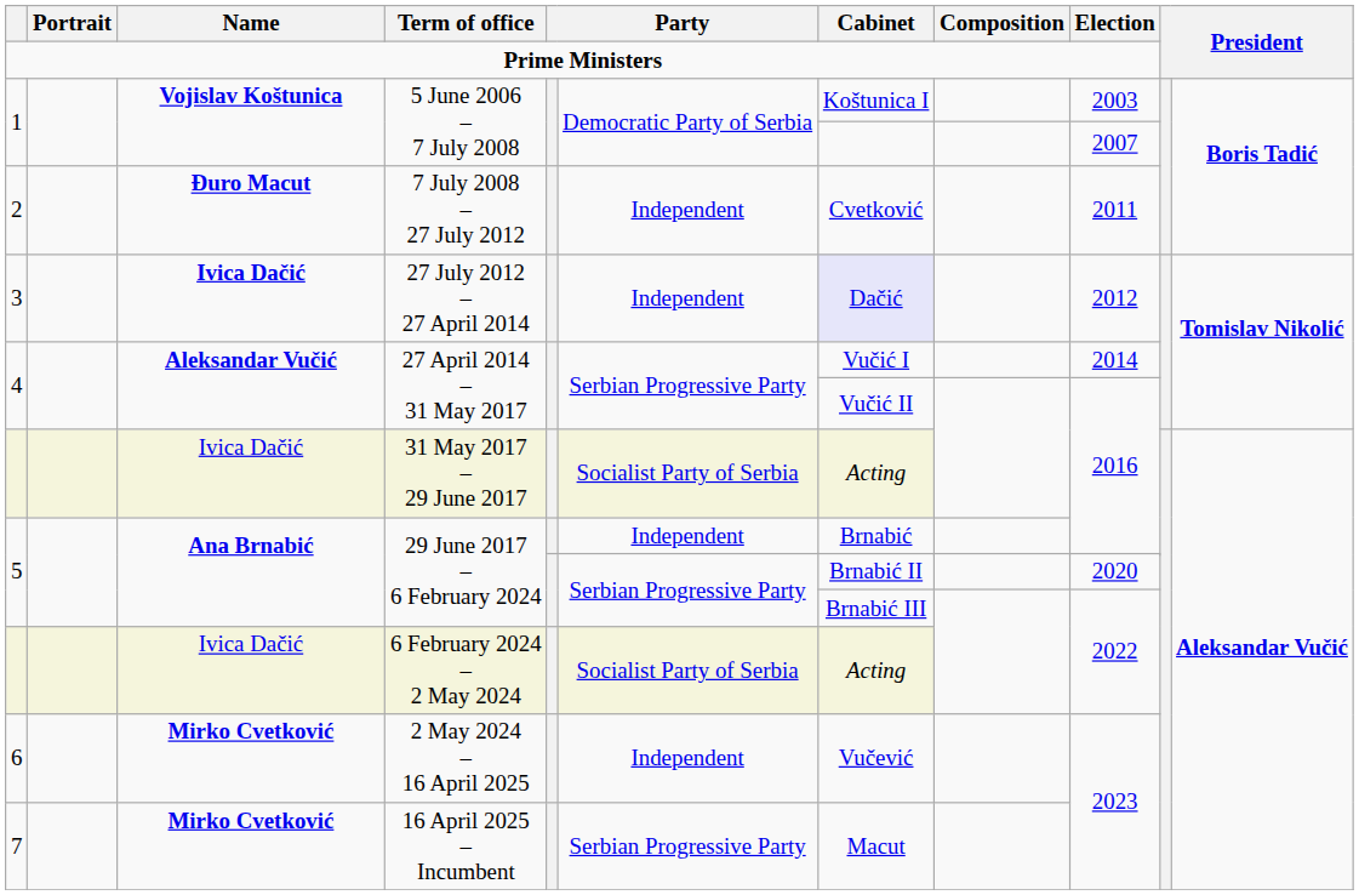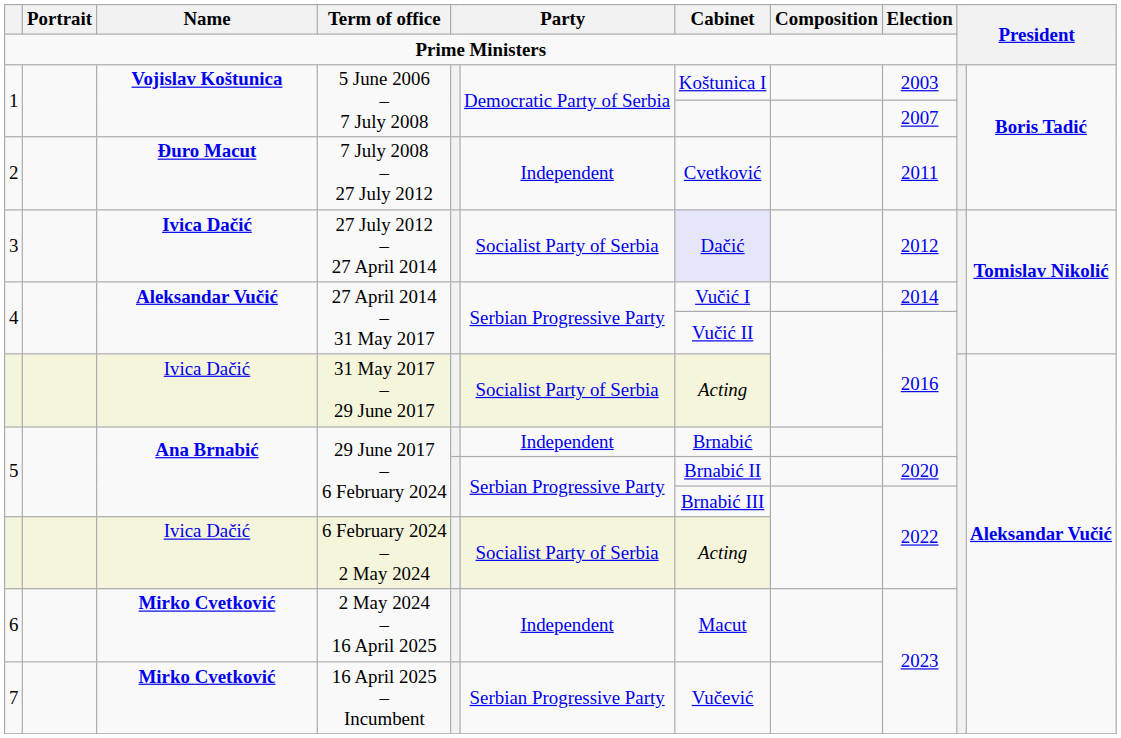27 July 2012 – 27 April 2014 | column 6: Independent -> Socialist Party of Serbia
2 May 2024 – 16 April 2025 | Cabinet: Vučević -> Macut
16 April 2025 – Incumbent | Cabinet: Macut -> Vučević
